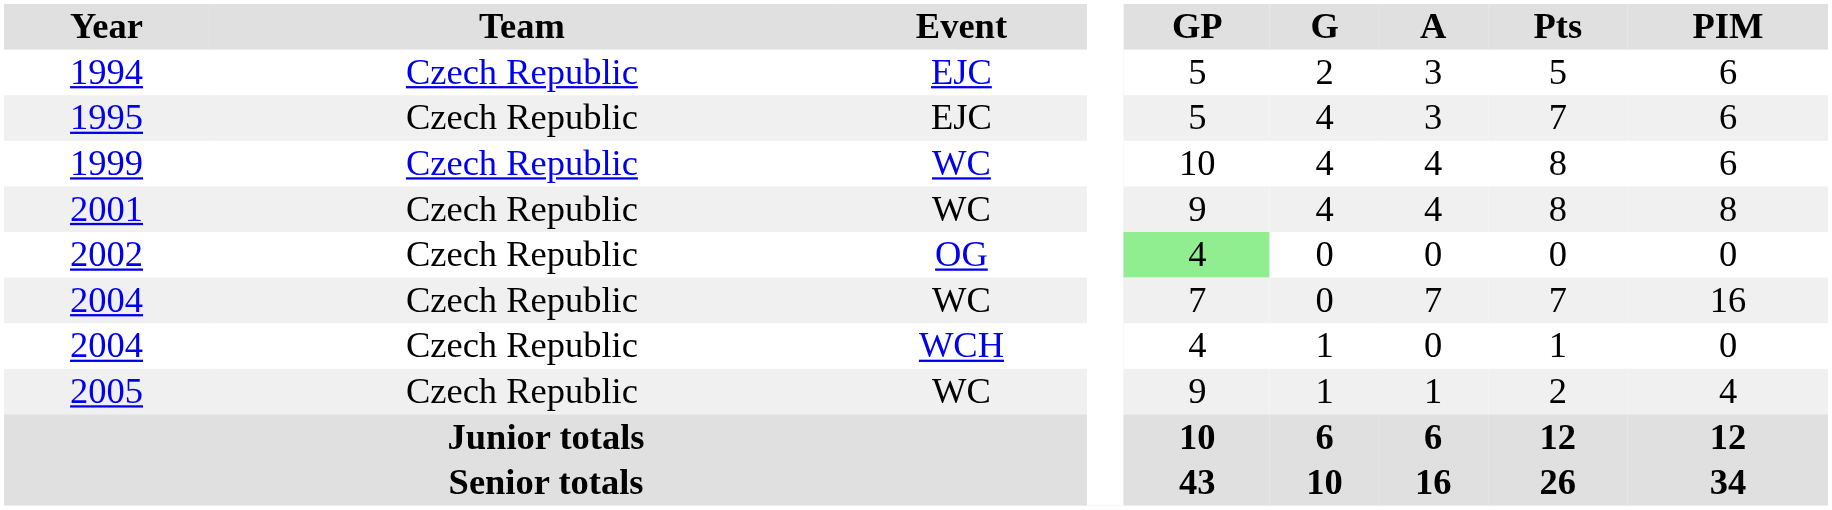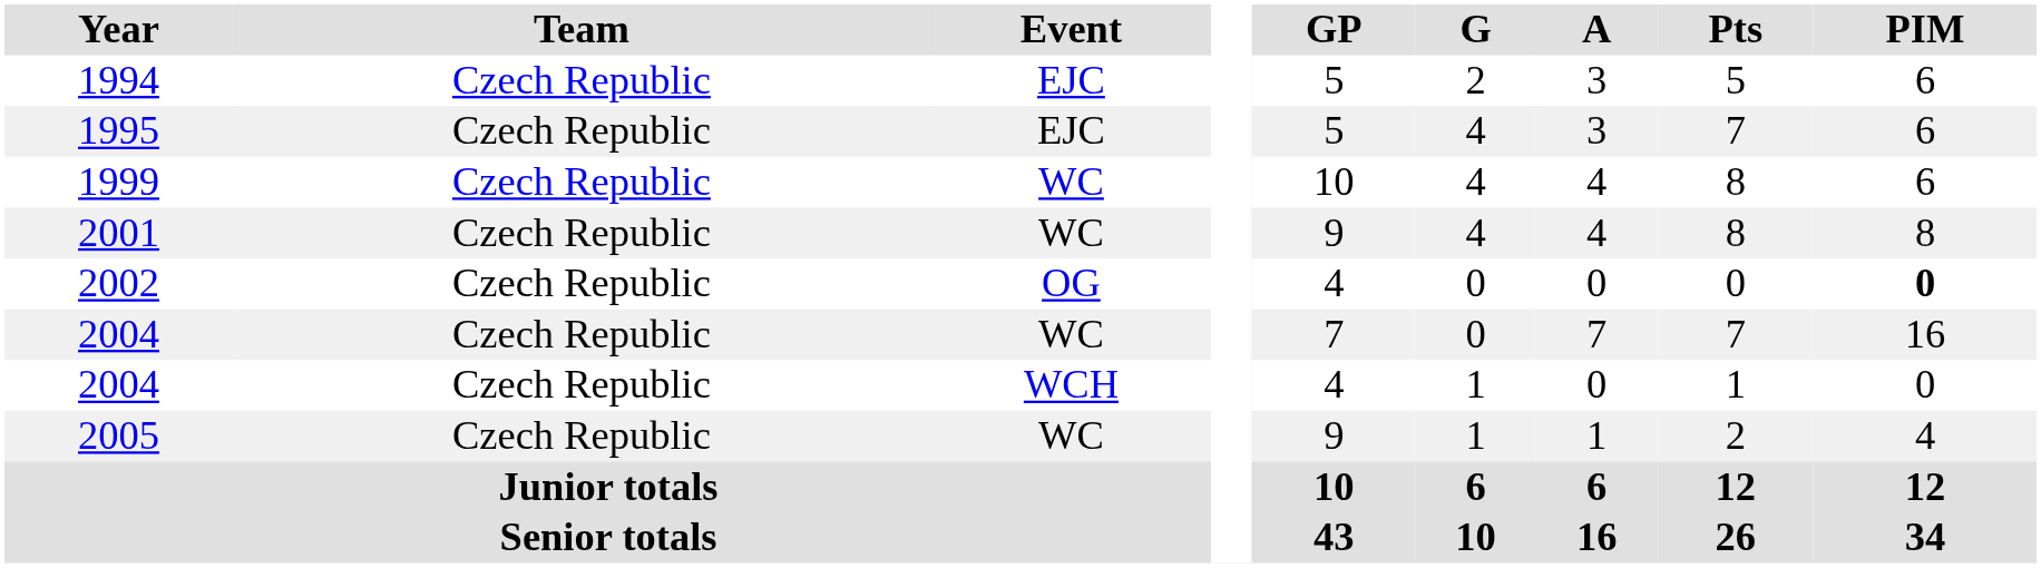2002 | GP: lightgreen background -> no background
2002 | PIM: normal -> bold
